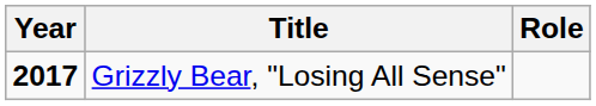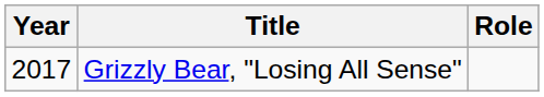row 2 | Year: bold -> normal
